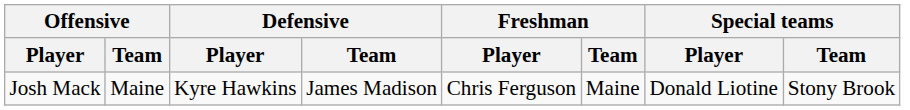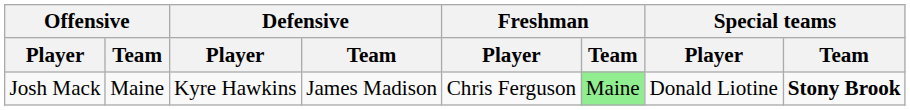Josh Mack | Freshman / Team: no background -> lightgreen background
Josh Mack | Special teams / Team: normal -> bold
